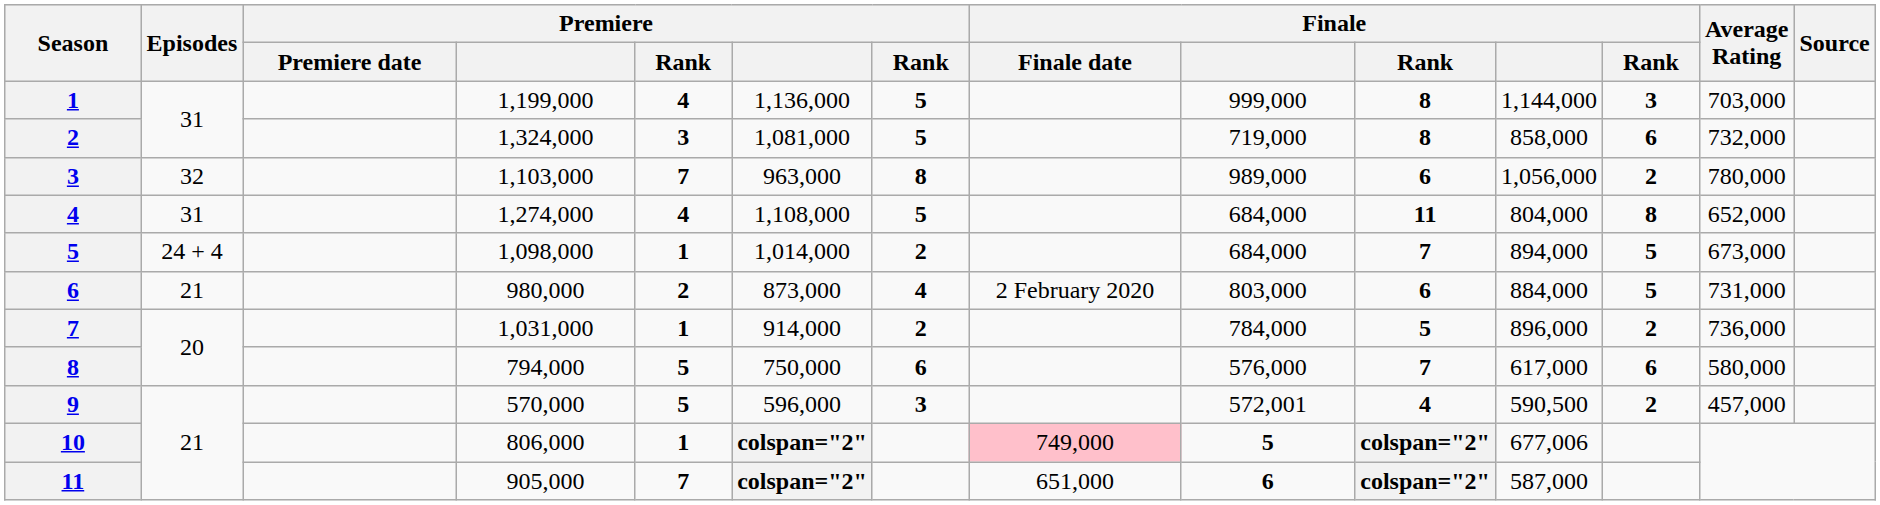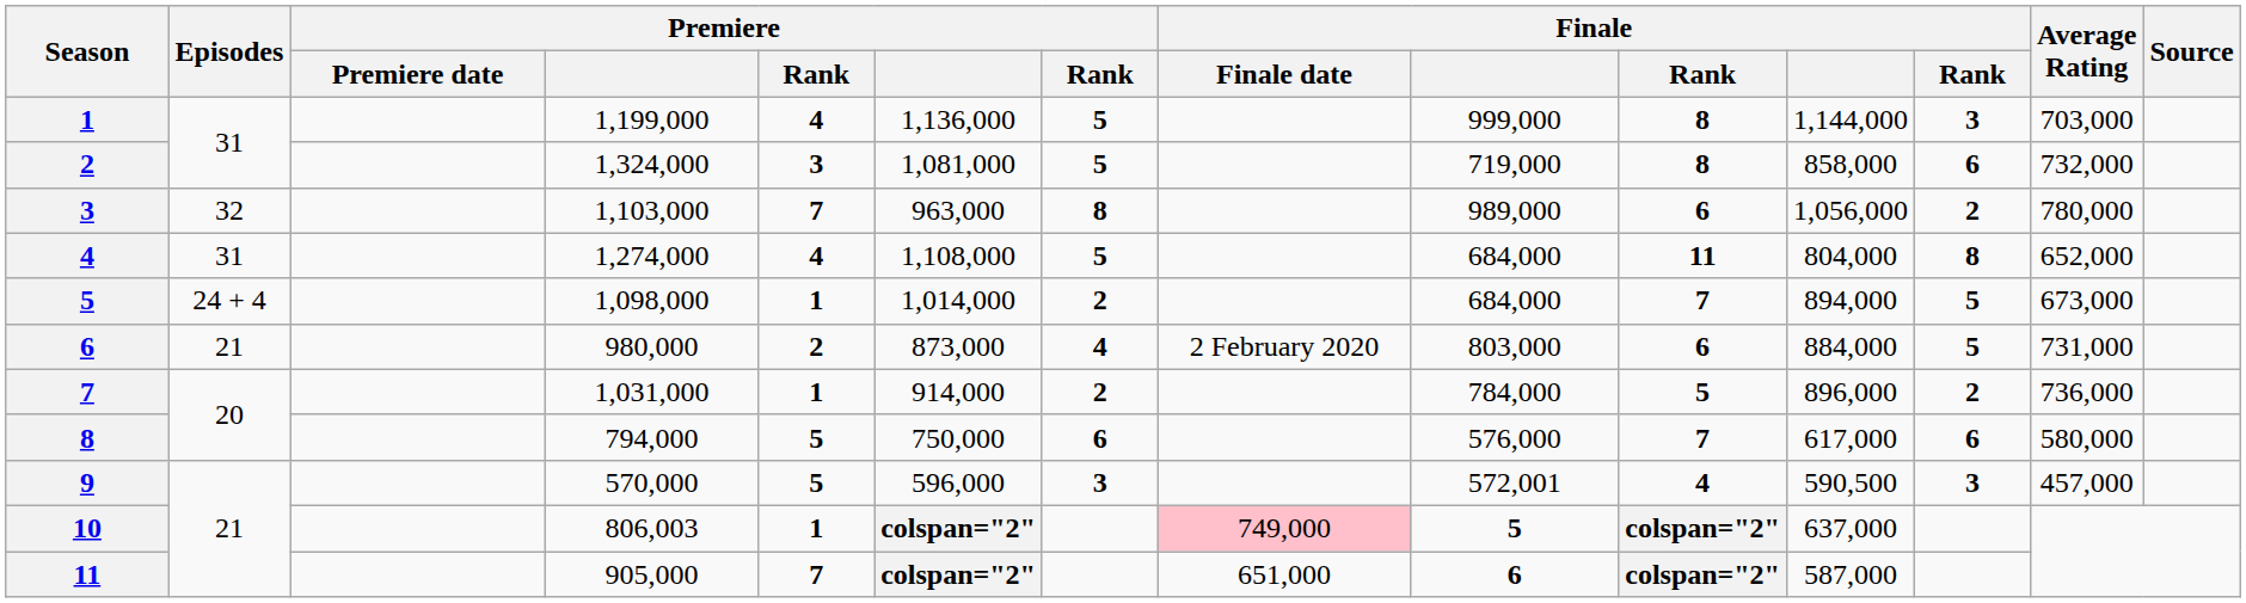9 | column 12: 2 -> 3
10 | column 4: 806,000 -> 806,003
10 | column 11: 677,006 -> 637,000
